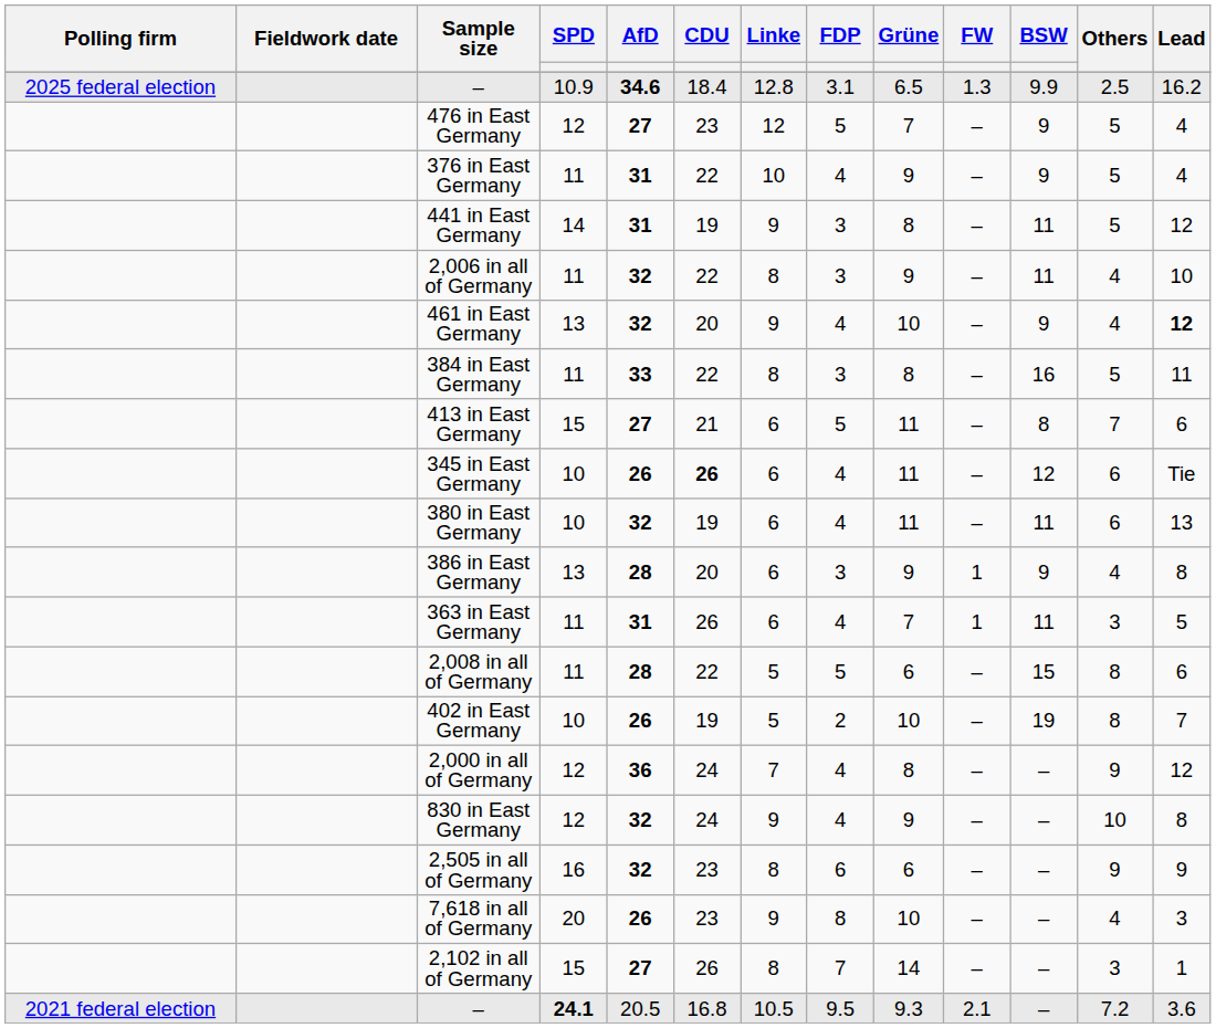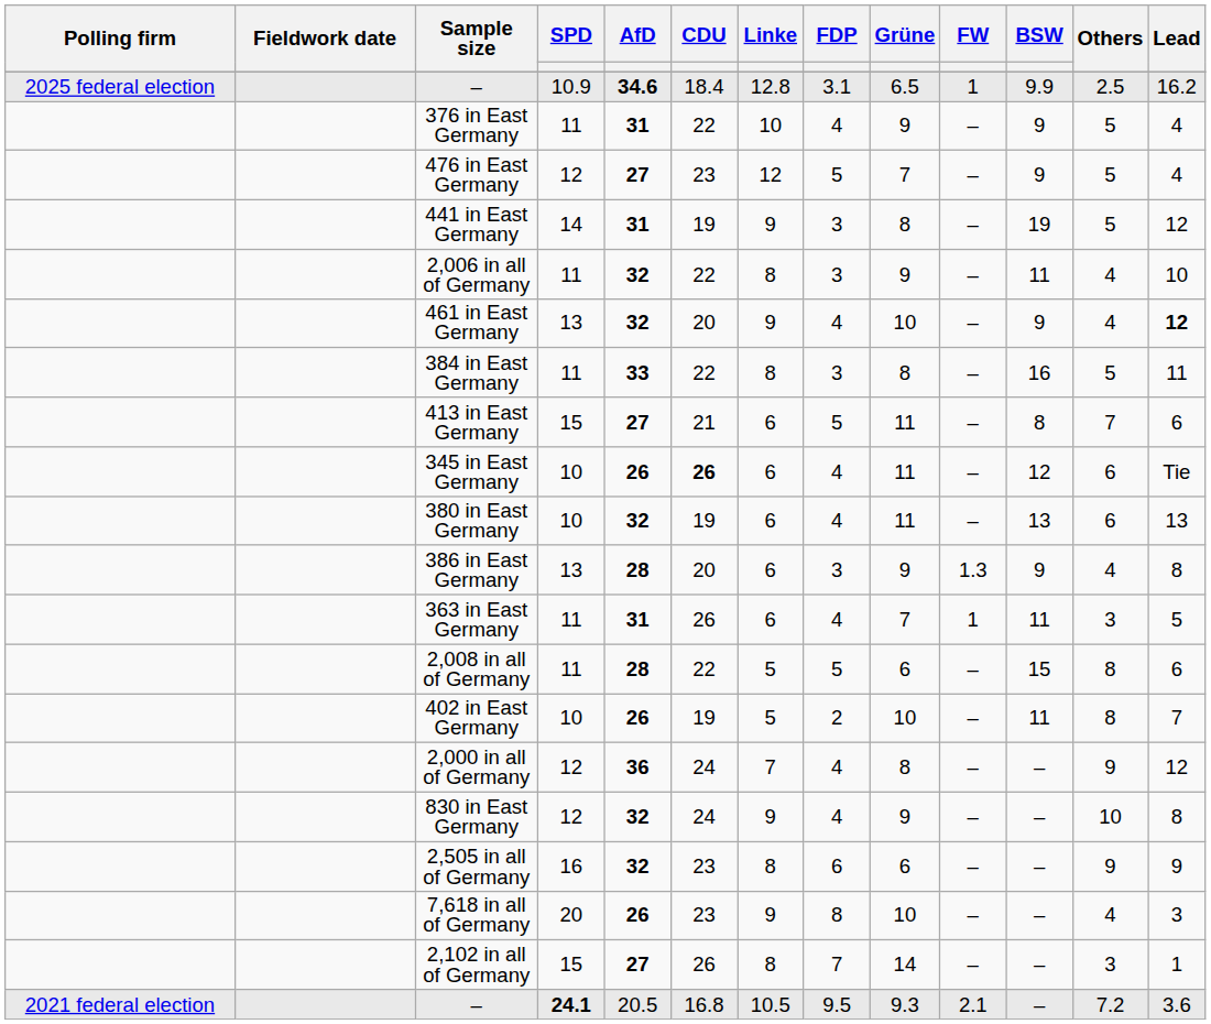– / 10.9 | FW: 1.3 -> 1
rows swapped: 376 in East Germany <-> 476 in East Germany
441 in East Germany | BSW: 11 -> 19
380 in East Germany | BSW: 11 -> 13
386 in East Germany | FW: 1 -> 1.3
402 in East Germany | BSW: 19 -> 11
